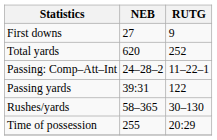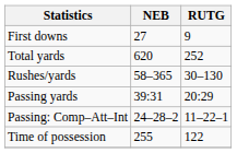rows swapped: Rushes/yards <-> Passing: Comp–Att–Int
Passing yards | RUTG: 122 -> 20:29
Time of possession | RUTG: 20:29 -> 122
